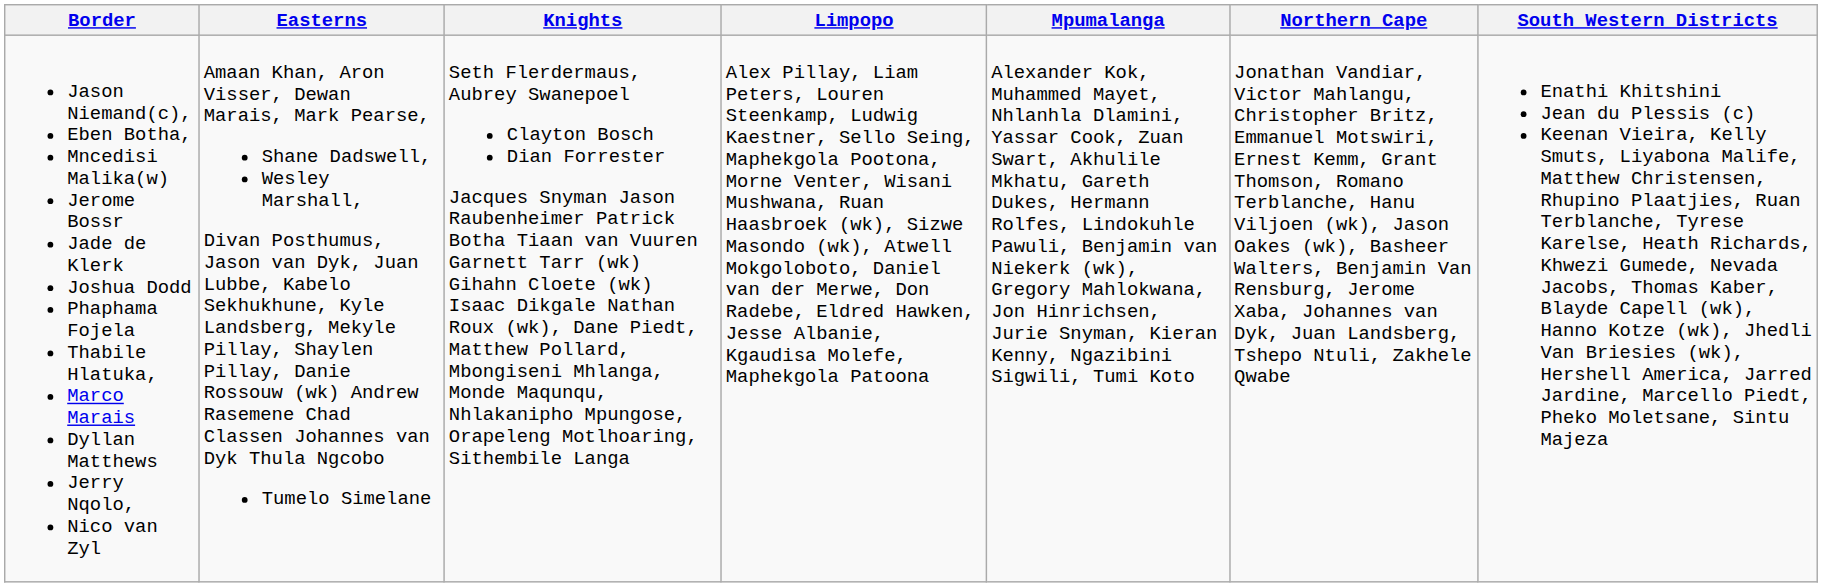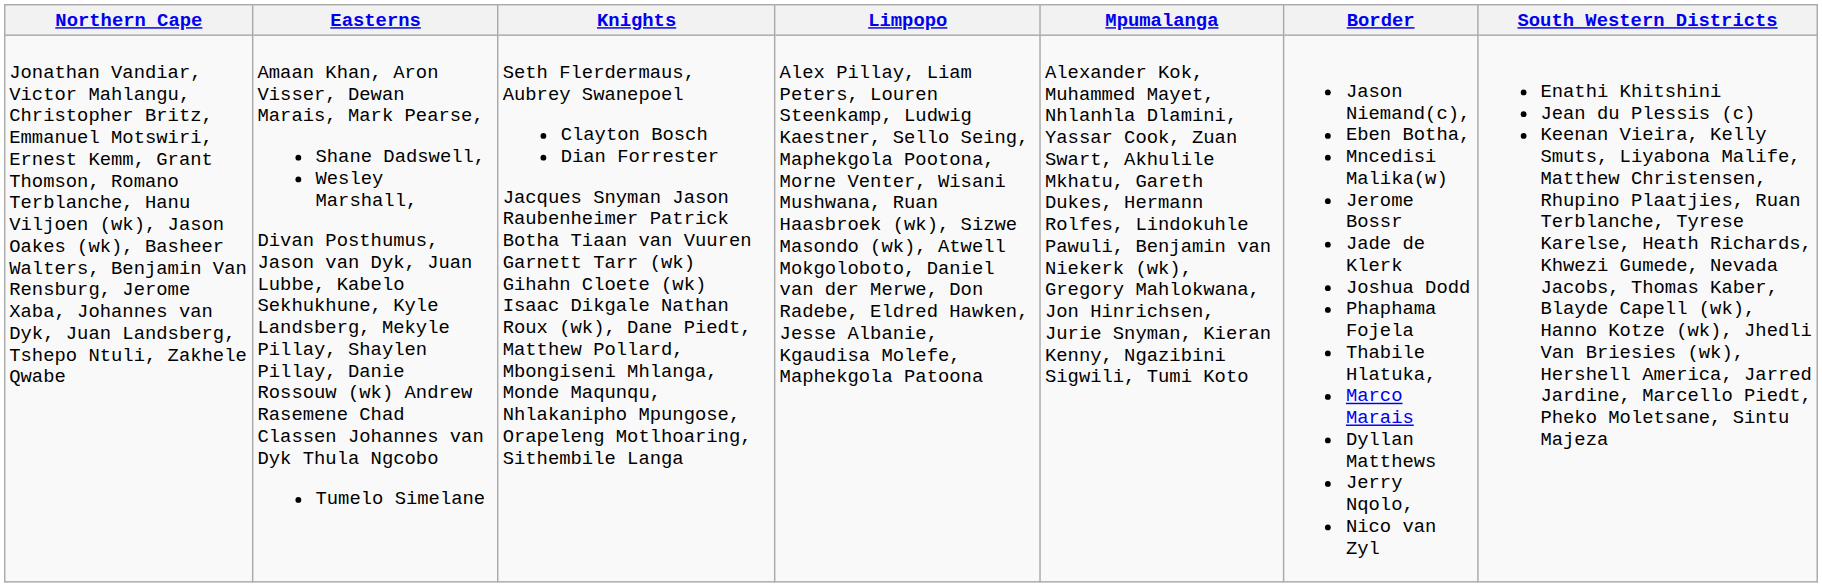columns swapped: Border <-> Northern Cape
